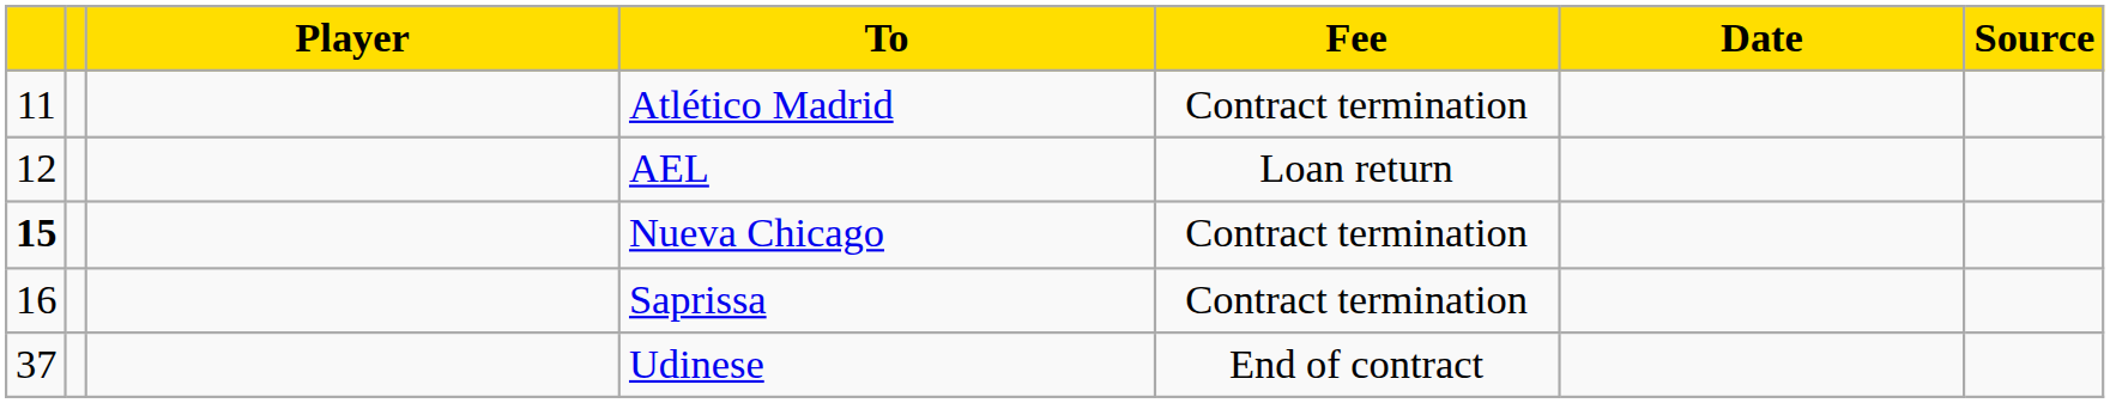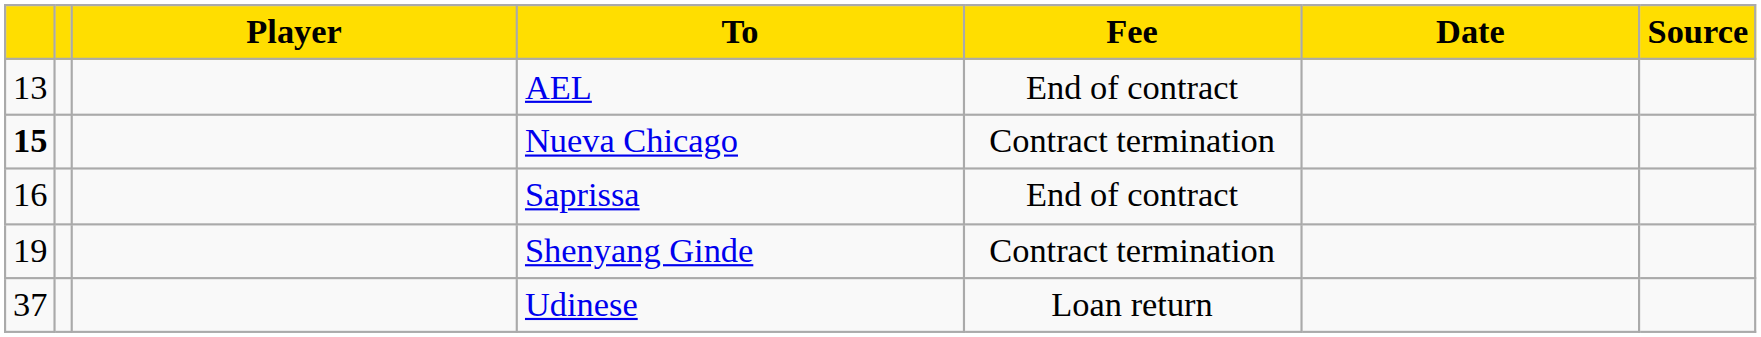- row: 11 | Atlético Madrid | Contract termination
AEL | column 1: 12 -> 13
AEL | Fee: Loan return -> End of contract
Saprissa | Fee: Contract termination -> End of contract
+ row: 19 | Shenyang Ginde | Contract termination
Udinese | Fee: End of contract -> Loan return
